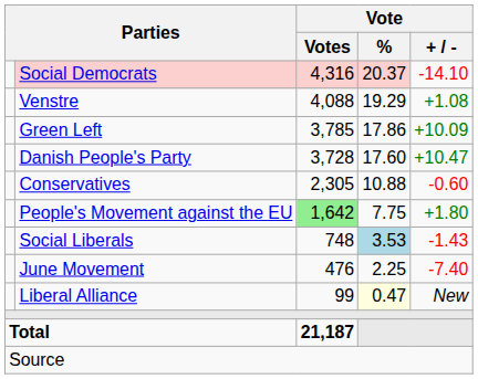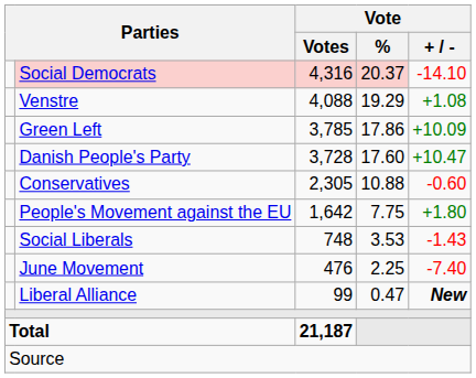People's Movement against the EU | Vote / Votes: lightgreen background -> no background
Social Liberals | Vote / %: lightblue background -> no background
Liberal Alliance | Vote / %: lightyellow background -> no background
Liberal Alliance | Vote / + / -: normal -> bold
